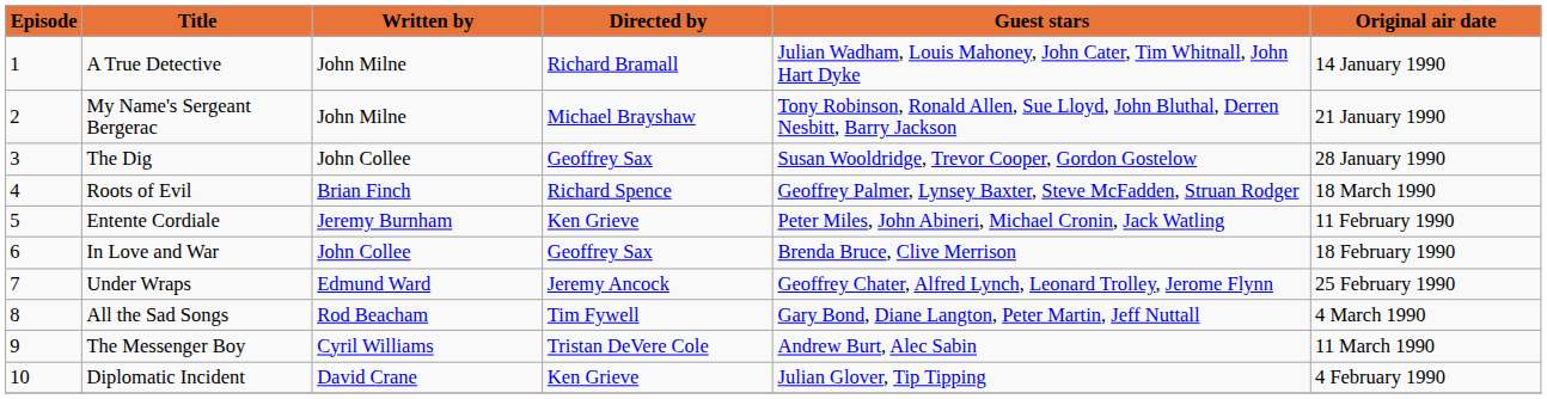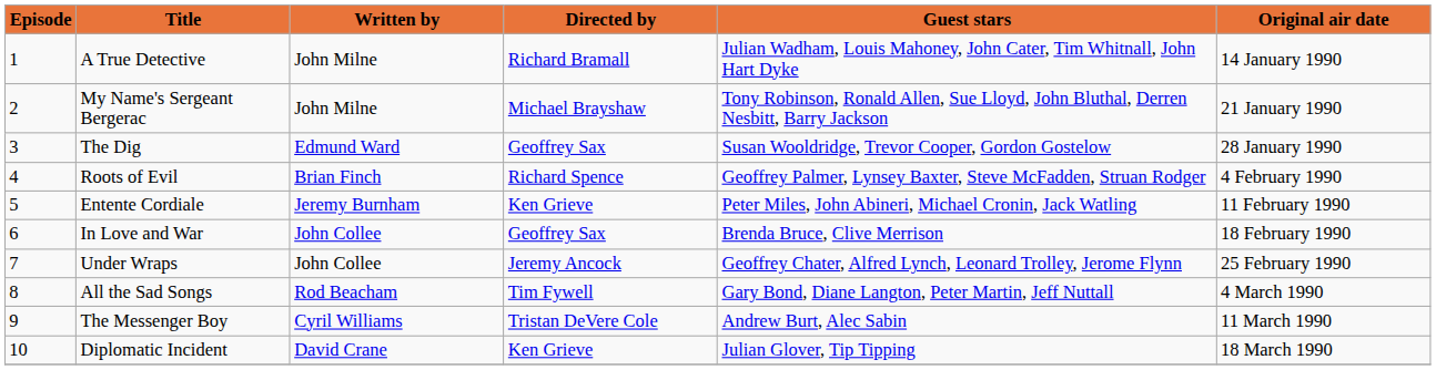The Dig | Written by: John Collee -> Edmund Ward
Roots of Evil | Original air date: 18 March 1990 -> 4 February 1990
Under Wraps | Written by: Edmund Ward -> John Collee
Diplomatic Incident | Original air date: 4 February 1990 -> 18 March 1990
